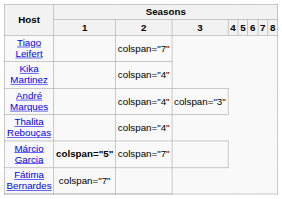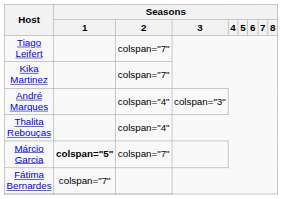Kika Martinez | Seasons / 2: colspan="4" -> colspan="7"
